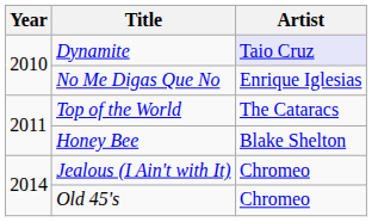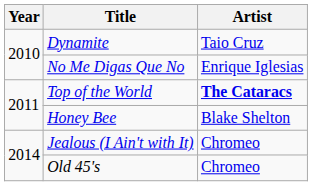Dynamite | Artist: lavender background -> no background
Top of the World | Artist: normal -> bold
